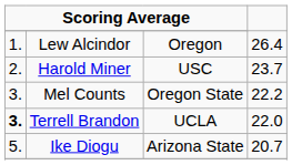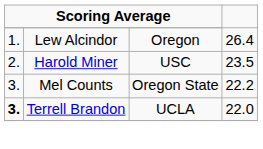Harold Miner | column 4: 23.7 -> 23.5
- row: 5. | Ike Diogu | Arizona State | 20.7
